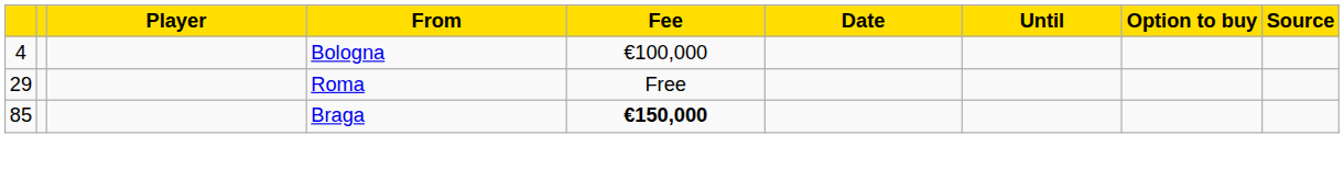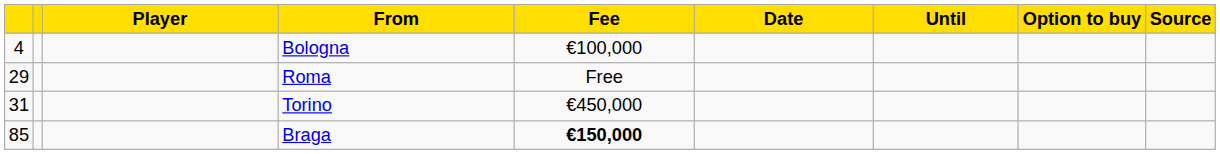+ row: 31 | Torino | €450,000
